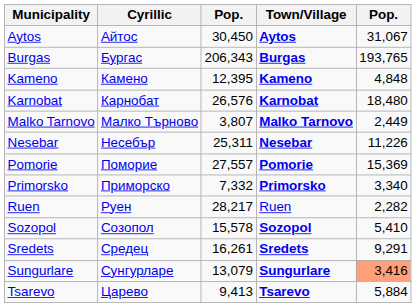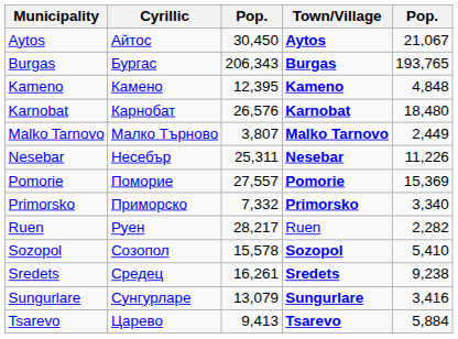row 2 | column 5: 31,067 -> 21,067
row 12 | column 5: 9,291 -> 9,238
row 13 | column 5: lightsalmon background -> no background
